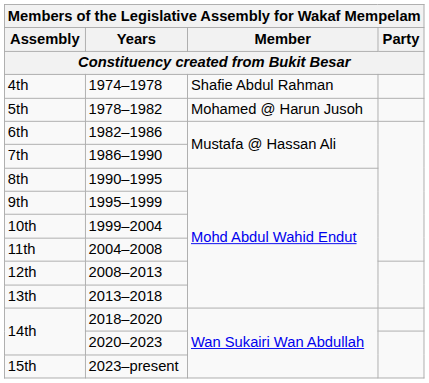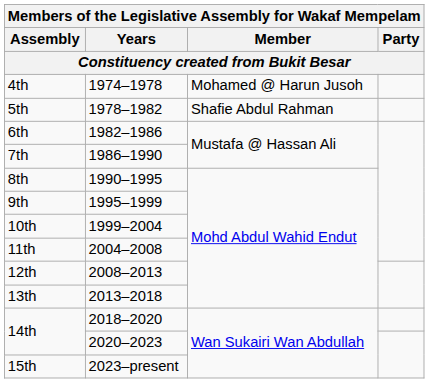4th | Member: Shafie Abdul Rahman -> Mohamed @ Harun Jusoh
5th | Member: Mohamed @ Harun Jusoh -> Shafie Abdul Rahman
